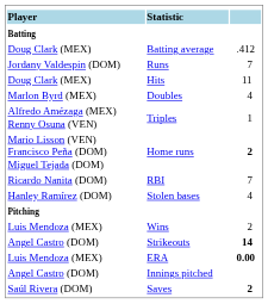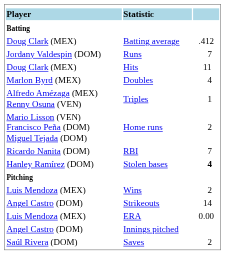Home runs | column 3: bold -> normal
Stolen bases | column 3: normal -> bold
Strikeouts | column 3: bold -> normal
ERA | column 3: bold -> normal
Saves | column 3: bold -> normal
